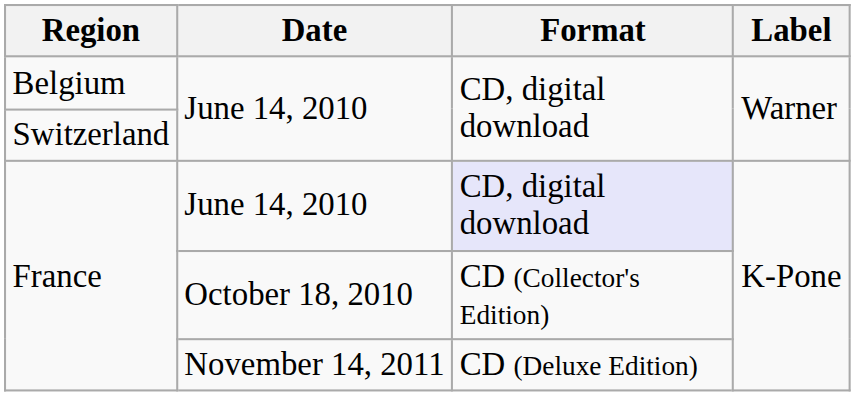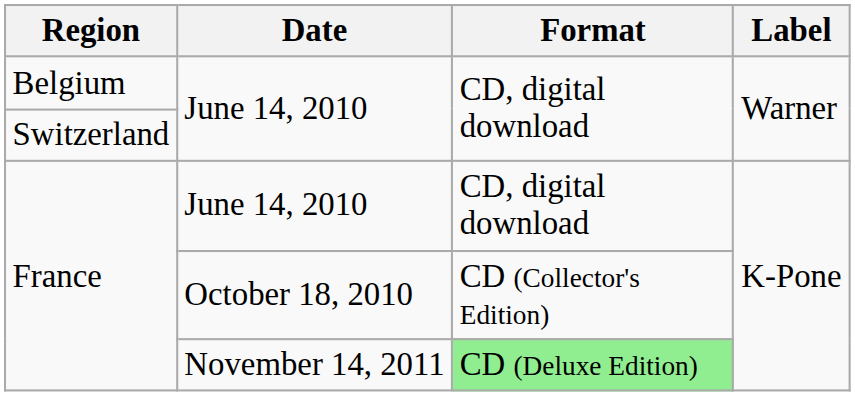France / June 14, 2010 | Format: lavender background -> no background
France / November 14, 2011 | Format: no background -> lightgreen background
